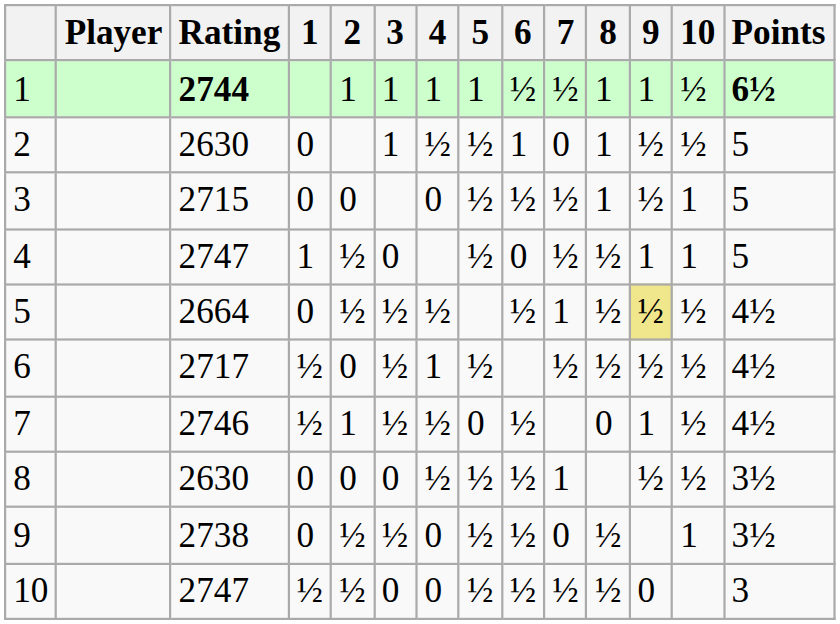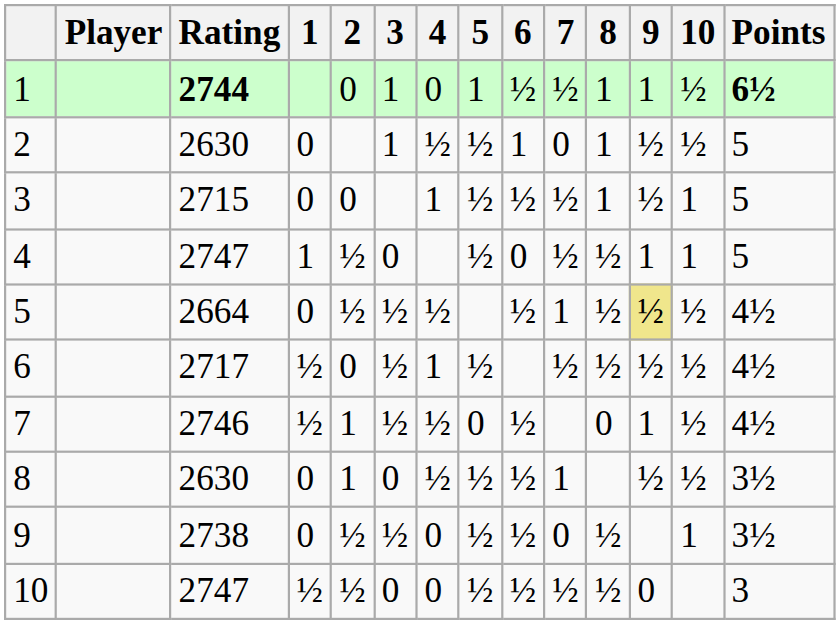row 2 | 2: 1 -> 0
row 2 | 4: 1 -> 0
row 4 | 4: 0 -> 1
row 9 | 2: 0 -> 1
